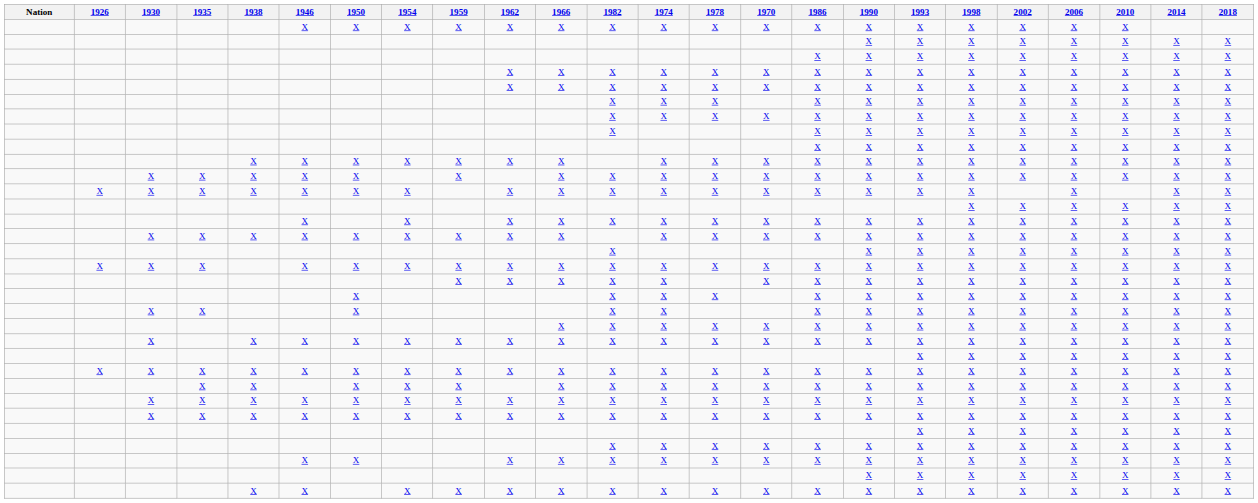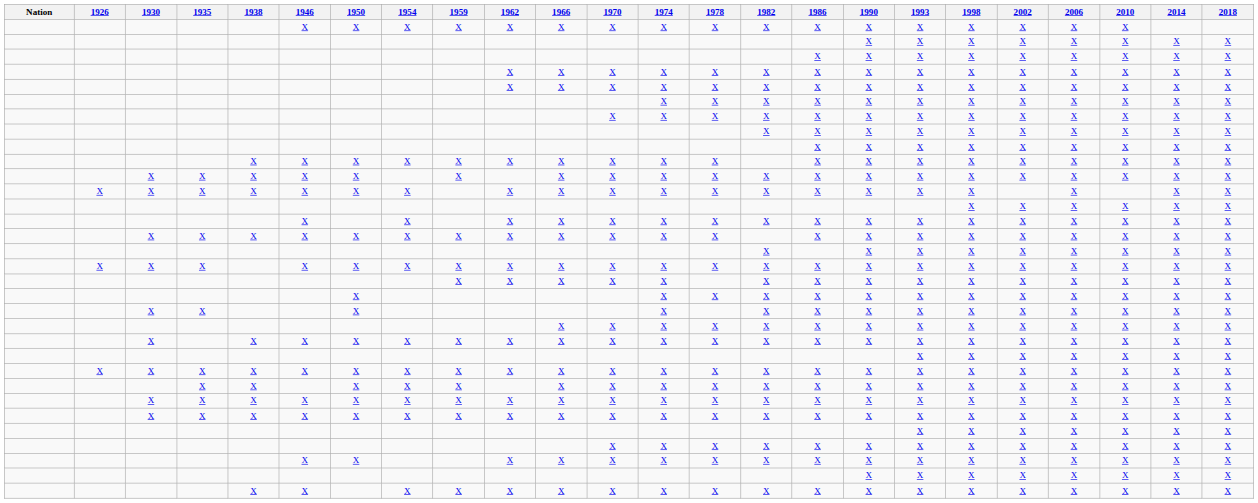columns swapped: 1970 <-> 1982
